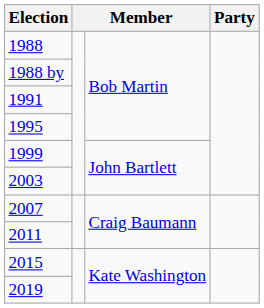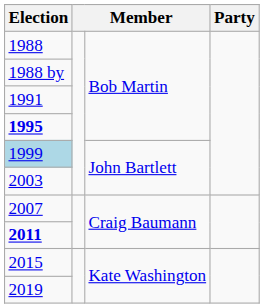1995 | Election: normal -> bold
1999 | Election: no background -> lightblue background
2011 | Election: normal -> bold
